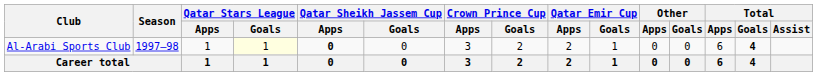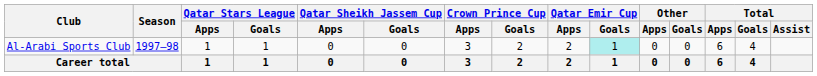Al-Arabi Sports Club | Qatar Stars League / Goals: lightyellow background -> no background
Al-Arabi Sports Club | Qatar Sheikh Jassem Cup / Apps: bold -> normal
Al-Arabi Sports Club | Qatar Emir Cup / Goals: no background -> paleturquoise background
Al-Arabi Sports Club | Total / Goals: bold -> normal
